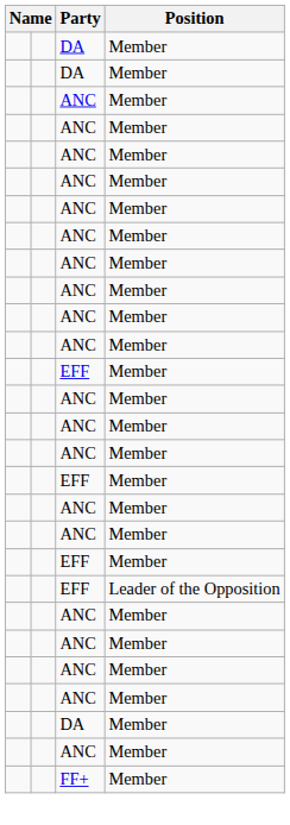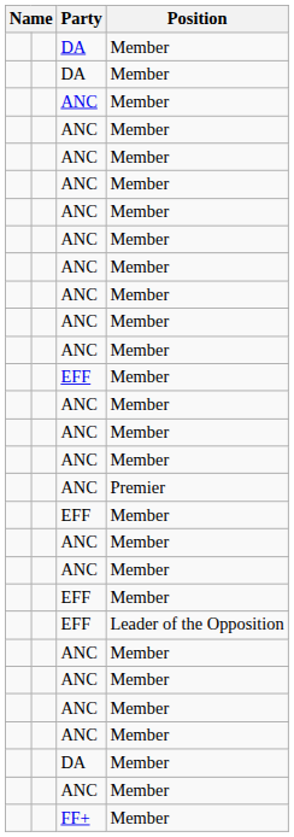+ row: ANC | Premier
